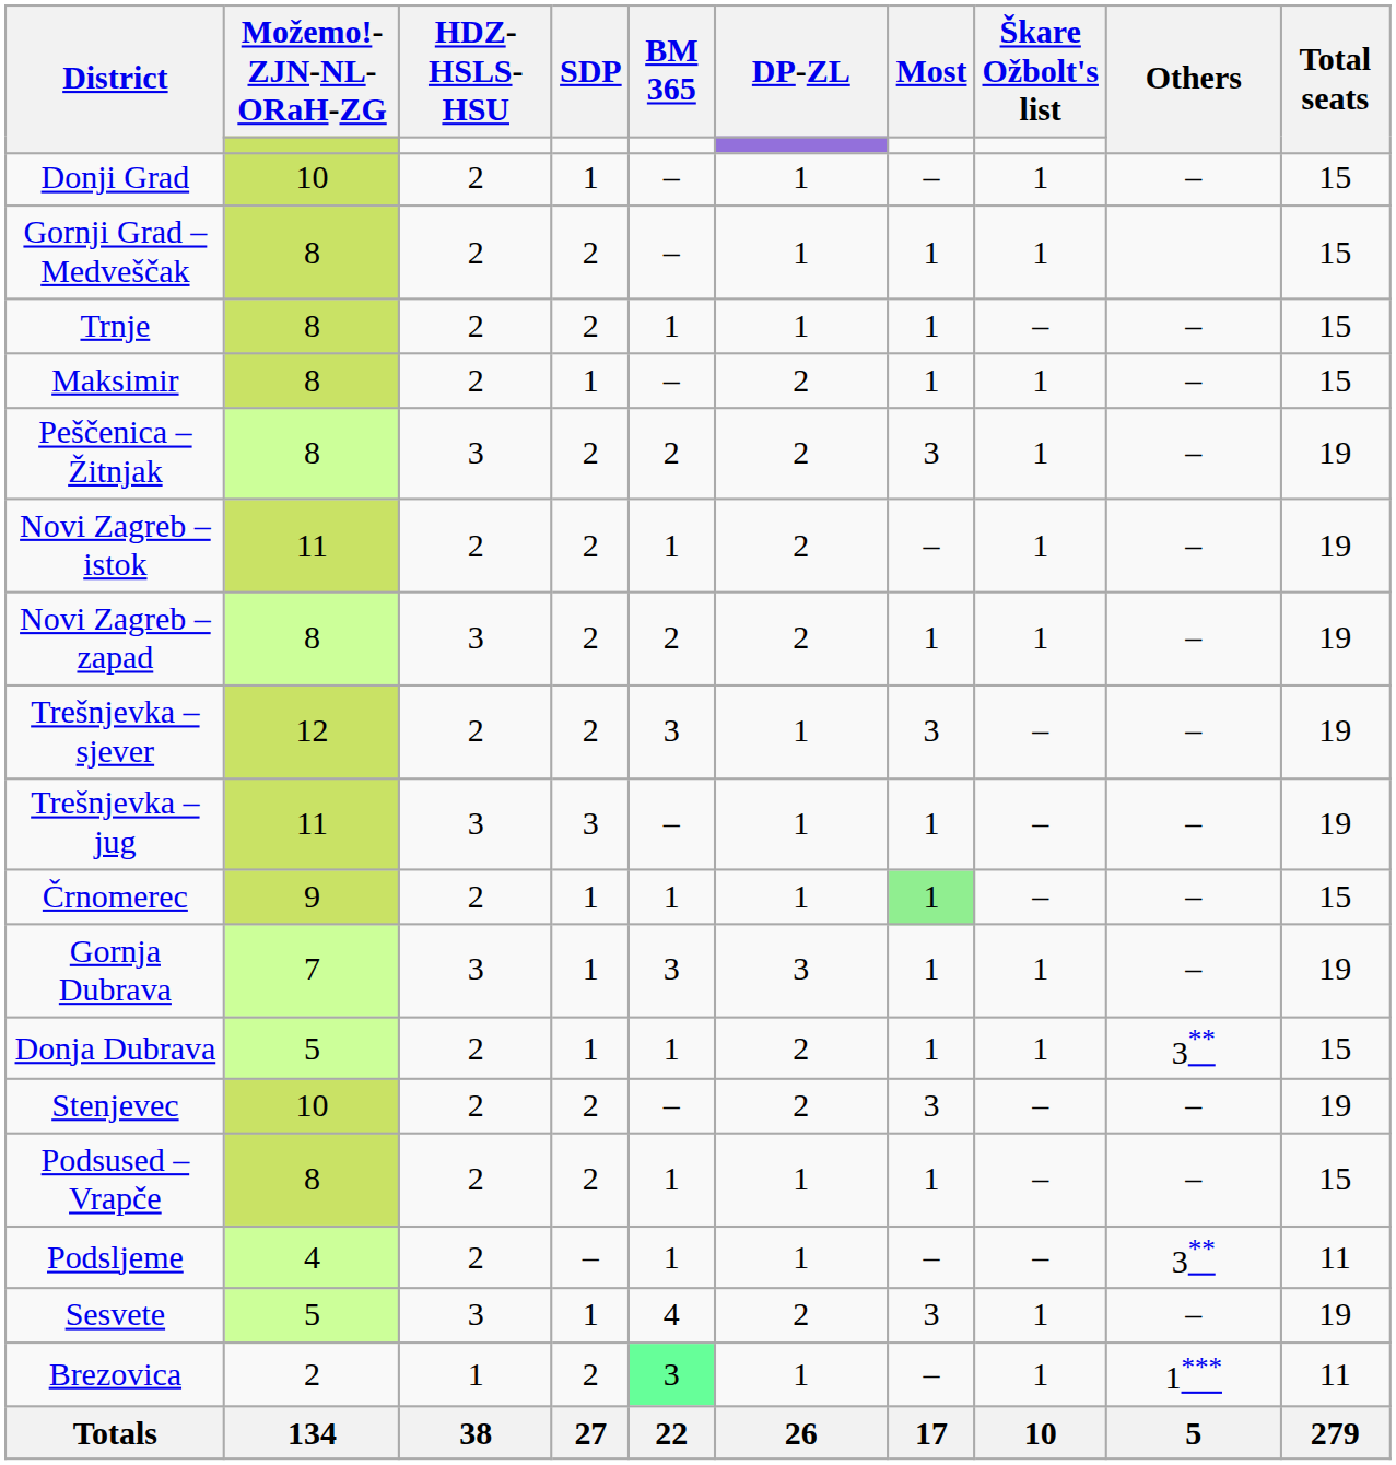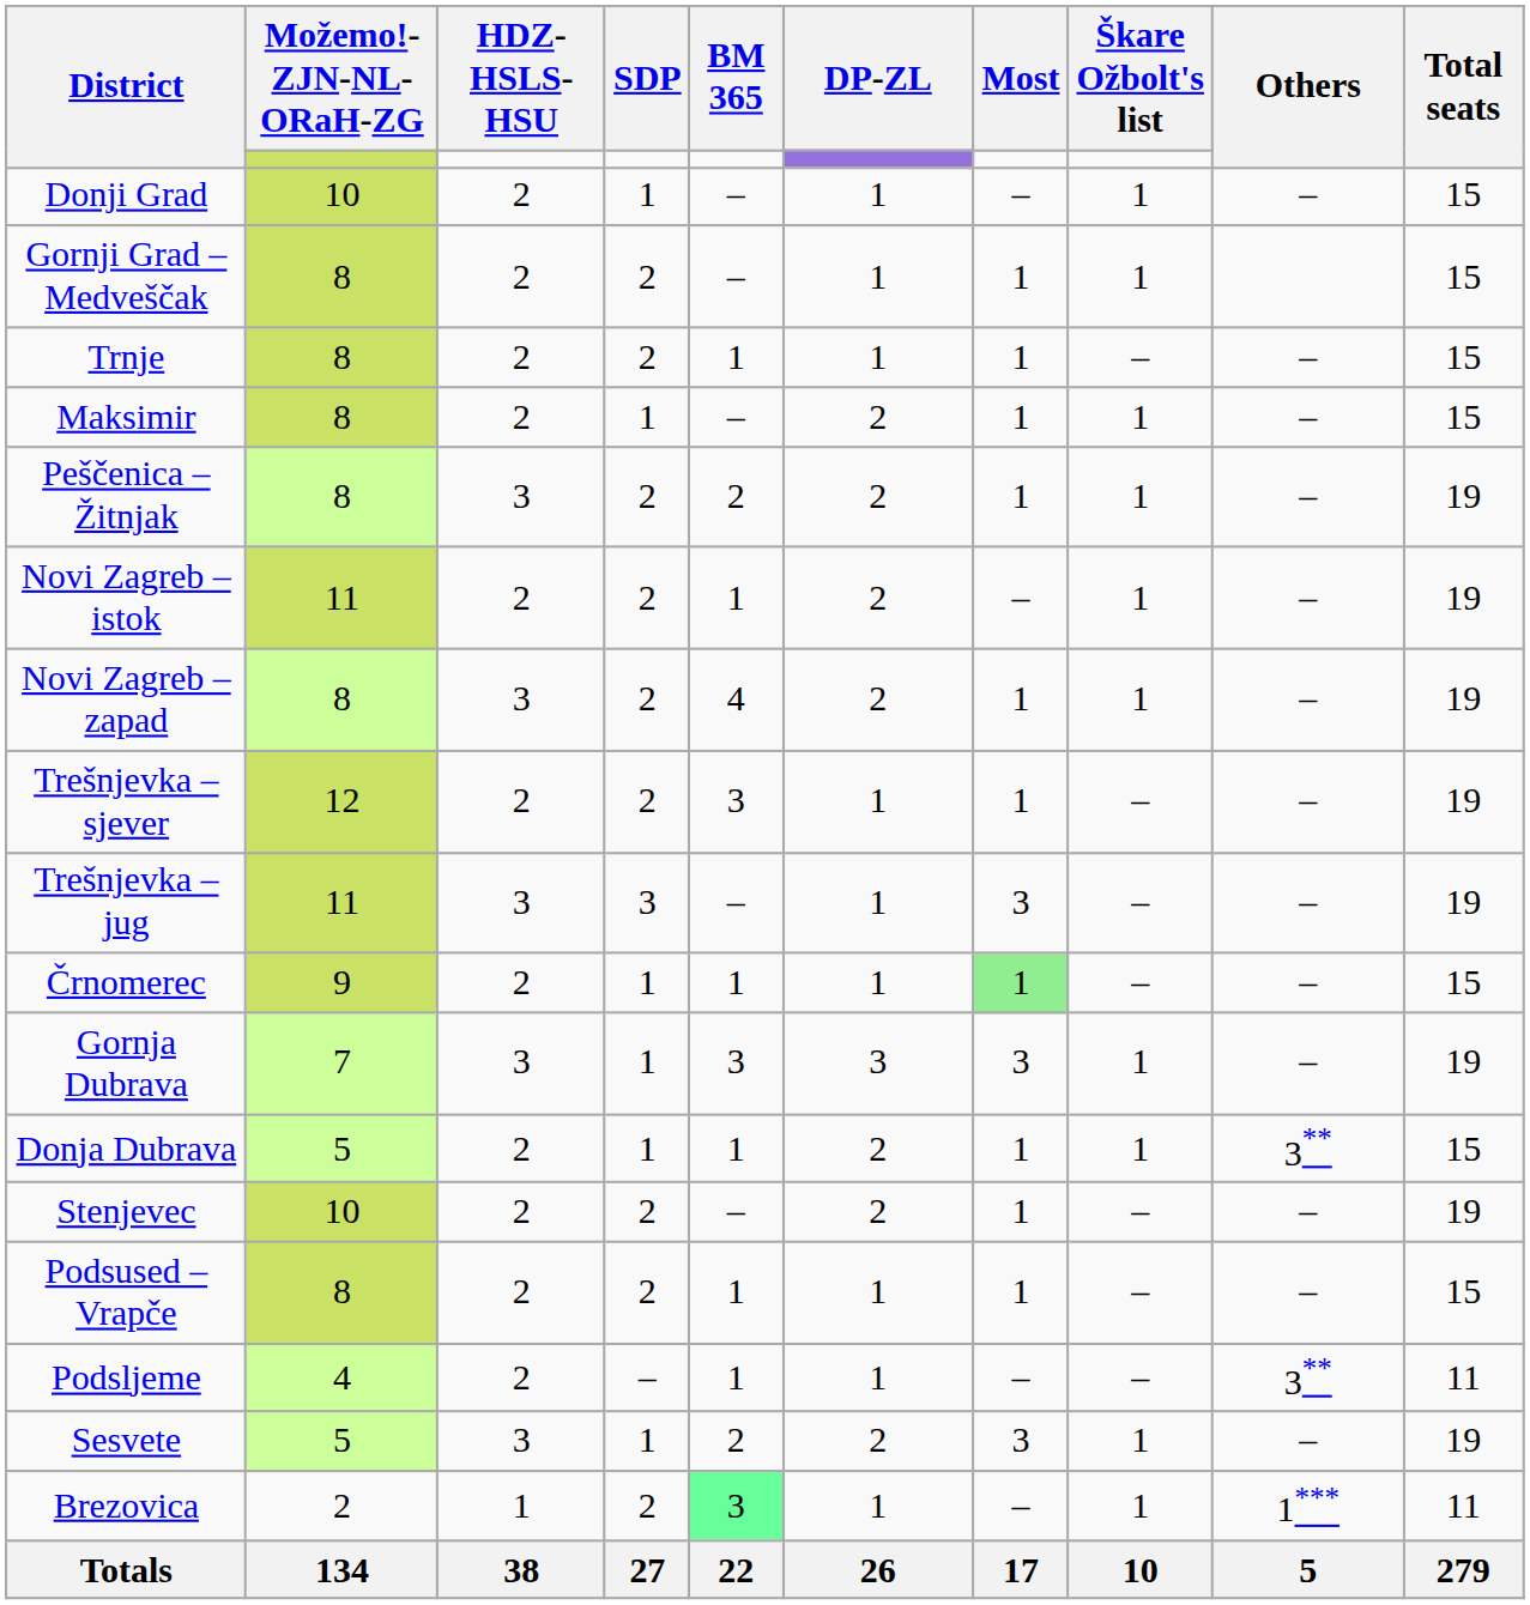Peščenica – Žitnjak | Most: 3 -> 1
Novi Zagreb – zapad | BM 365: 2 -> 4
Trešnjevka – sjever | Most: 3 -> 1
Trešnjevka – jug | Most: 1 -> 3
Gornja Dubrava | Most: 1 -> 3
Stenjevec | Most: 3 -> 1
Sesvete | BM 365: 4 -> 2
